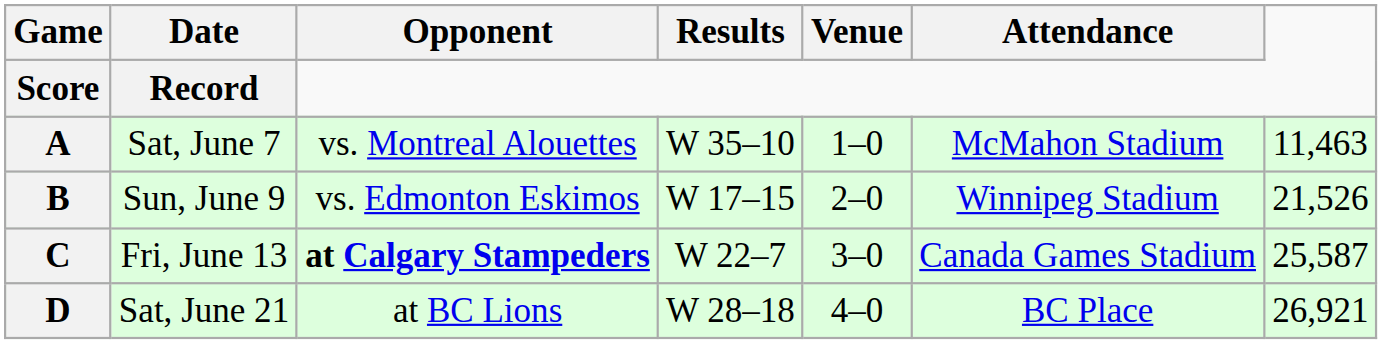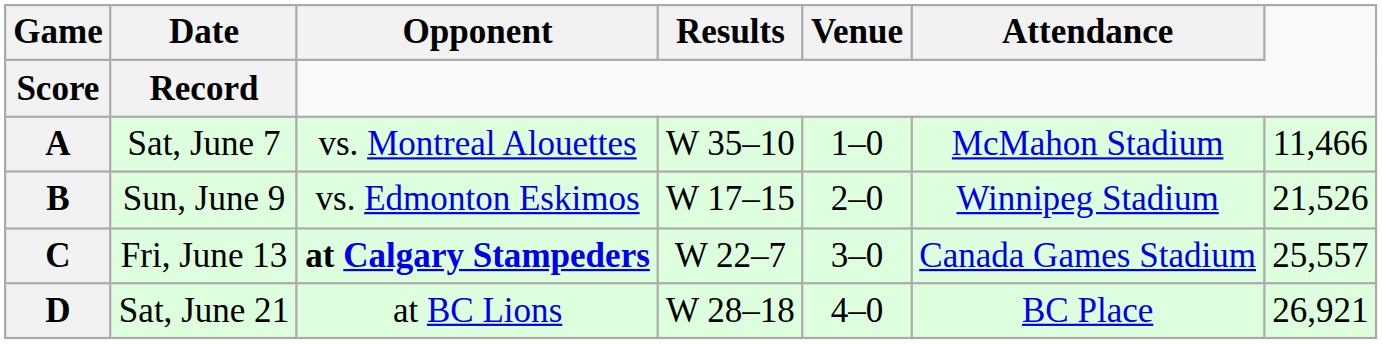A | column 7: 11,463 -> 11,466
C | column 7: 25,587 -> 25,557
